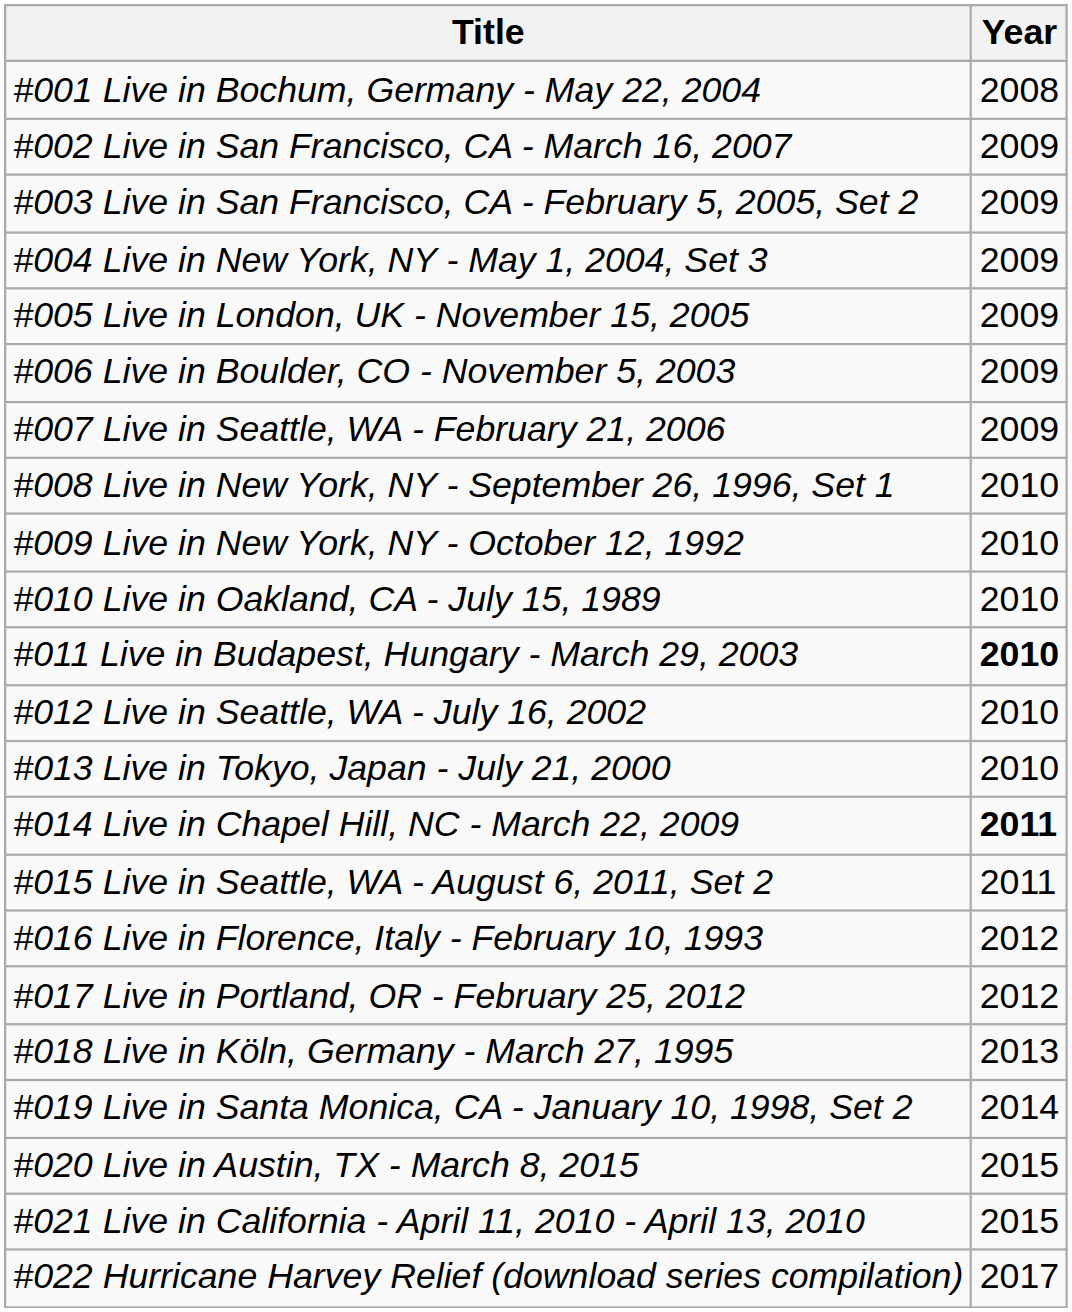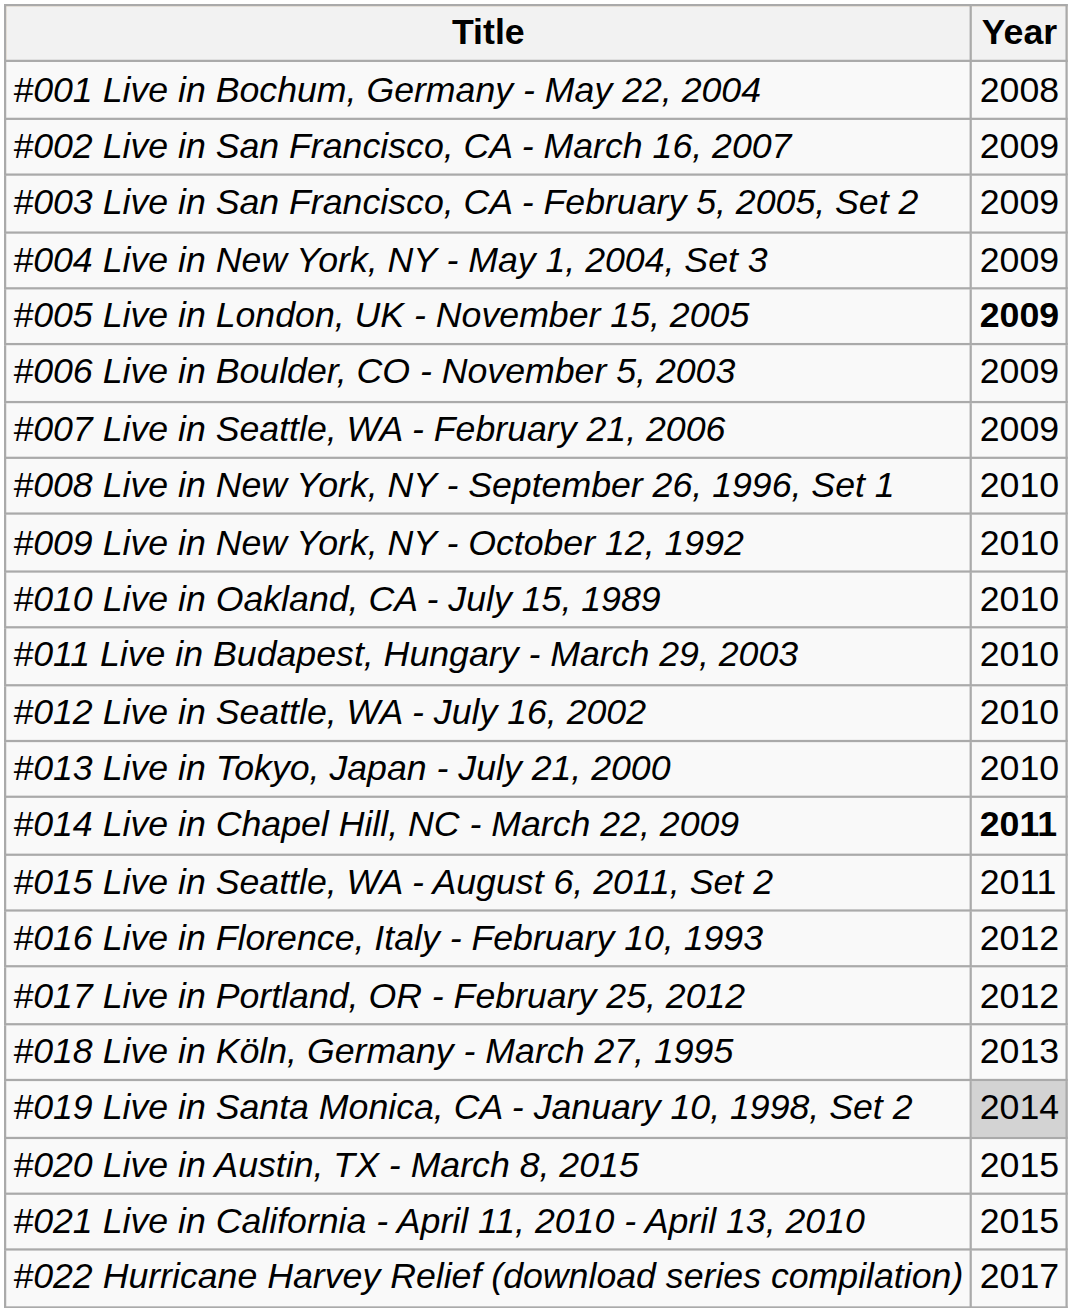#005 Live in London, UK - November 15, 2005 | Year: normal -> bold
#011 Live in Budapest, Hungary - March 29, 2003 | Year: bold -> normal
#019 Live in Santa Monica, CA - January 10, 1998, Set 2 | Year: no background -> lightgrey background
